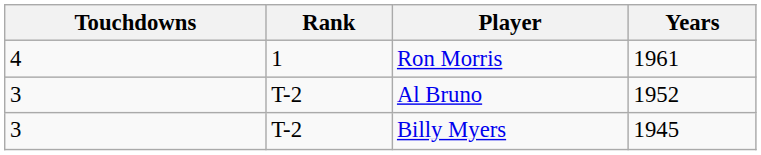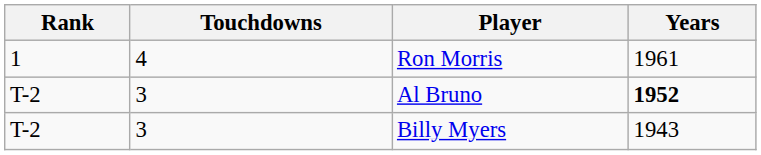columns swapped: Rank <-> Touchdowns
Al Bruno | Years: normal -> bold
Billy Myers | Years: 1945 -> 1943
